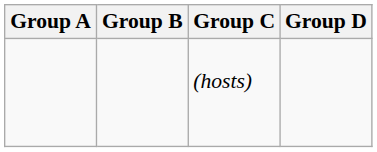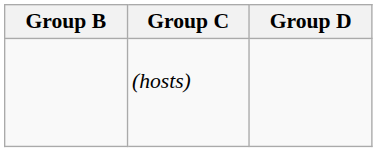- column: Group A
